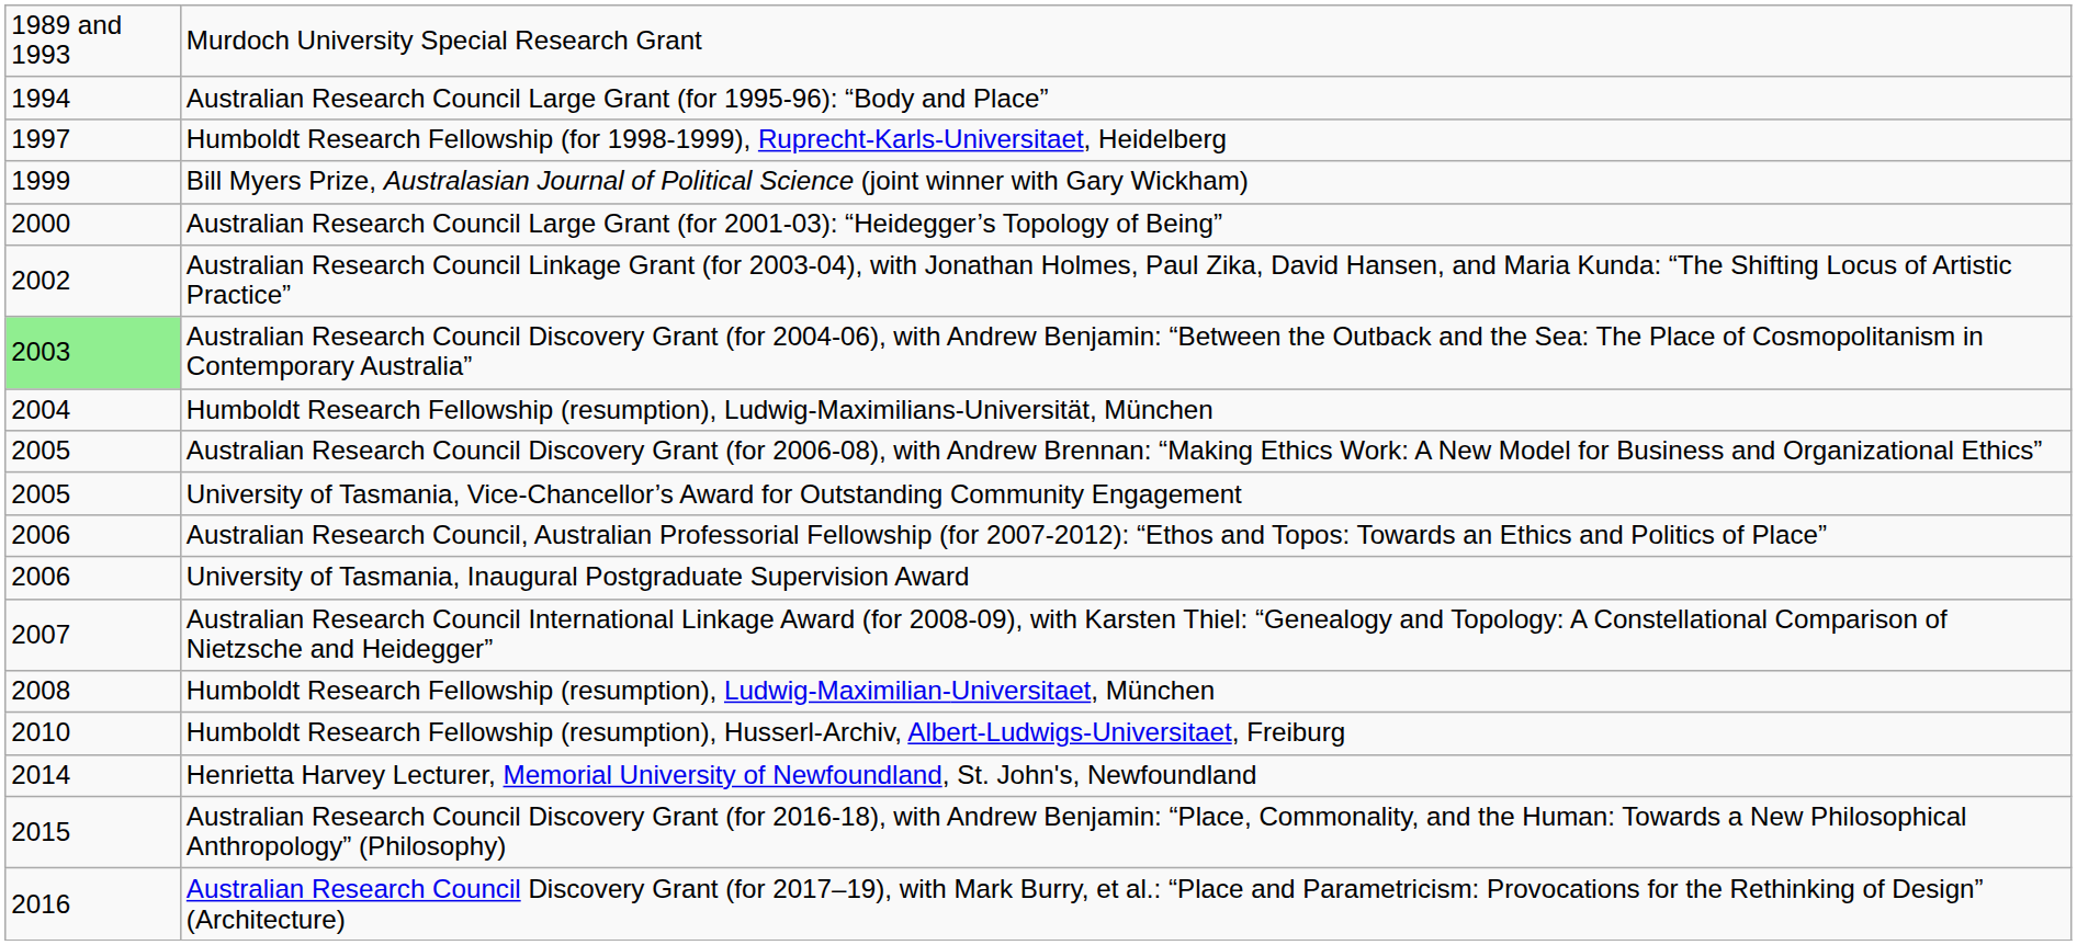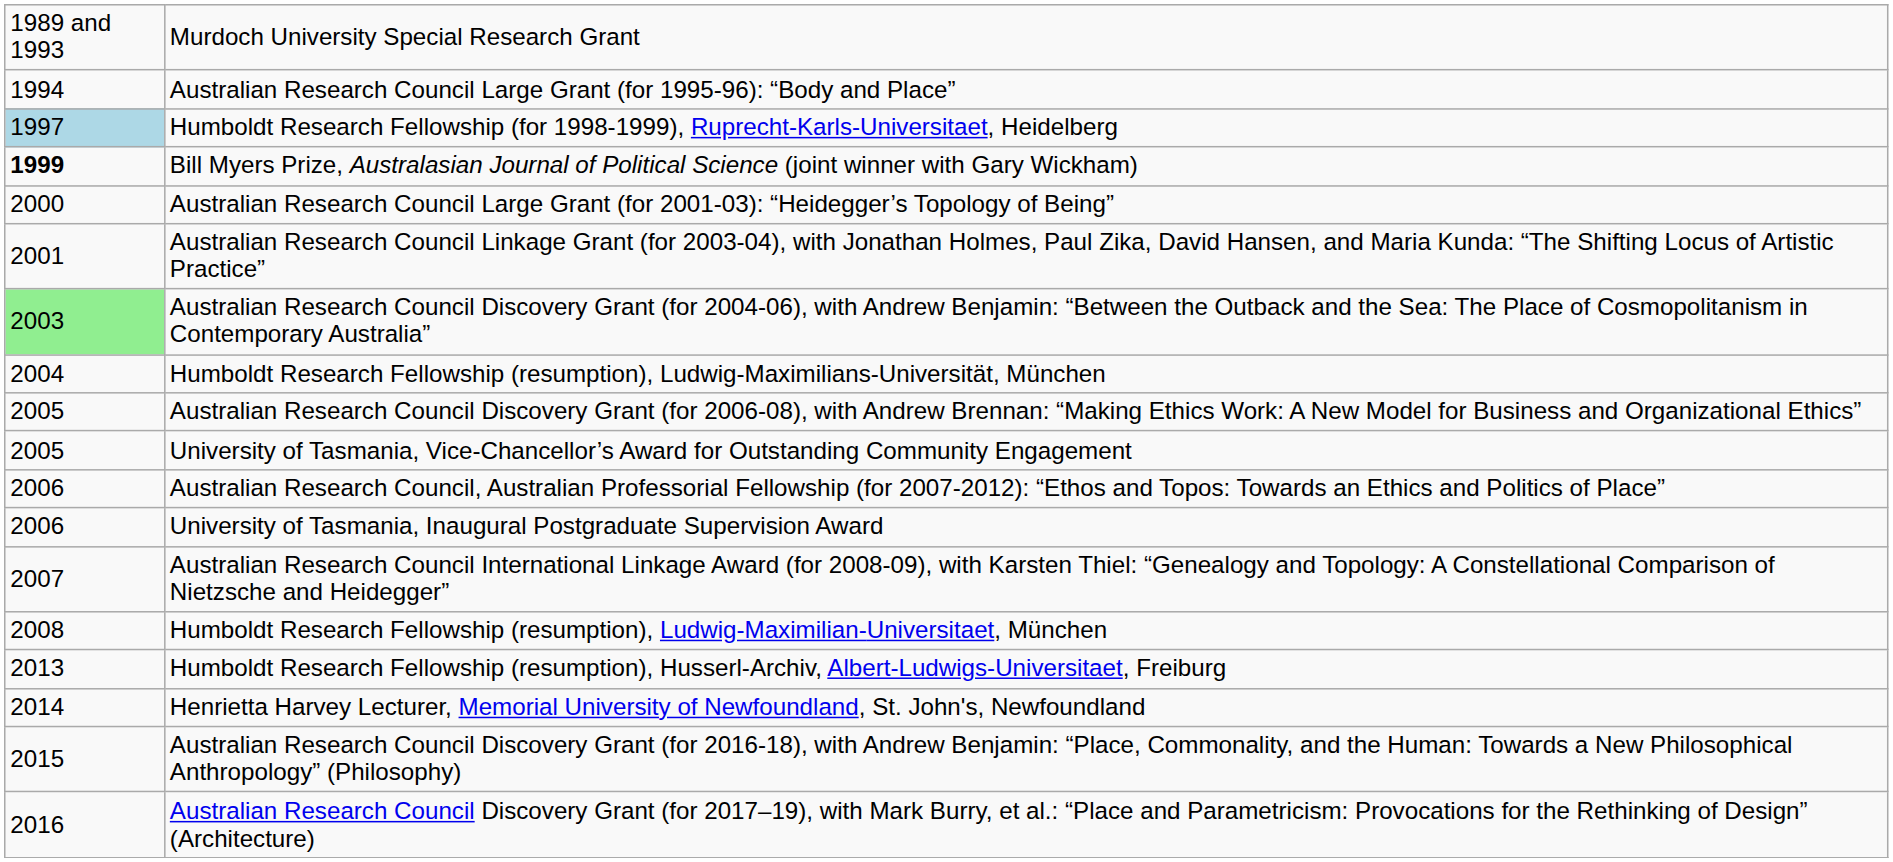row 3 | column 1: no background -> lightblue background
row 4 | column 1: normal -> bold
row 6 | column 1: 2002 -> 2001
row 15 | column 1: 2010 -> 2013
